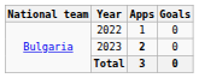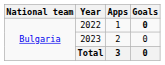2022 | Goals: normal -> bold
2023 | Apps: bold -> normal
